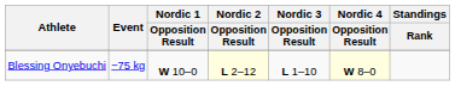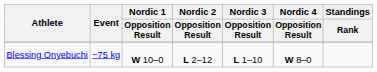Blessing Onyebuchi | Nordic 2 / Opposition Result: lightyellow background -> no background
Blessing Onyebuchi | Nordic 4 / Opposition Result: lightyellow background -> no background
